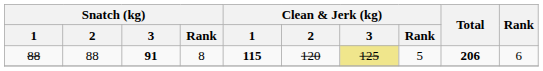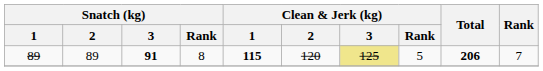row 3 | Snatch (kg) / 1: 88 -> 89
row 3 | Snatch (kg) / 2: 88 -> 89
row 3 | Rank: 6 -> 7
